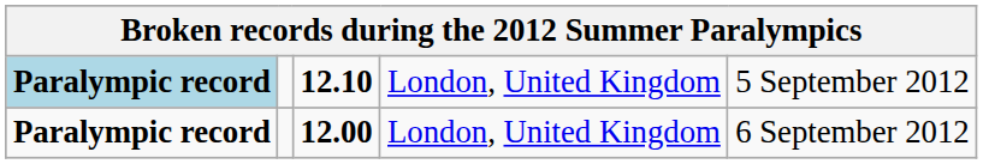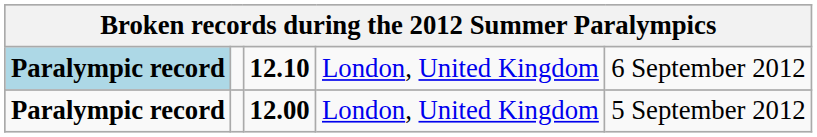12.10 | column 5: 5 September 2012 -> 6 September 2012
12.00 | column 5: 6 September 2012 -> 5 September 2012
